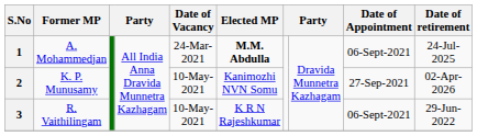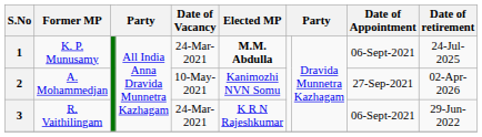1 | Former MP: A. Mohammedjan -> K. P. Munusamy
2 | Former MP: K. P. Munusamy -> A. Mohammedjan
3 | Date of Vacancy: 10-May-2021 -> 24-Mar-2021
